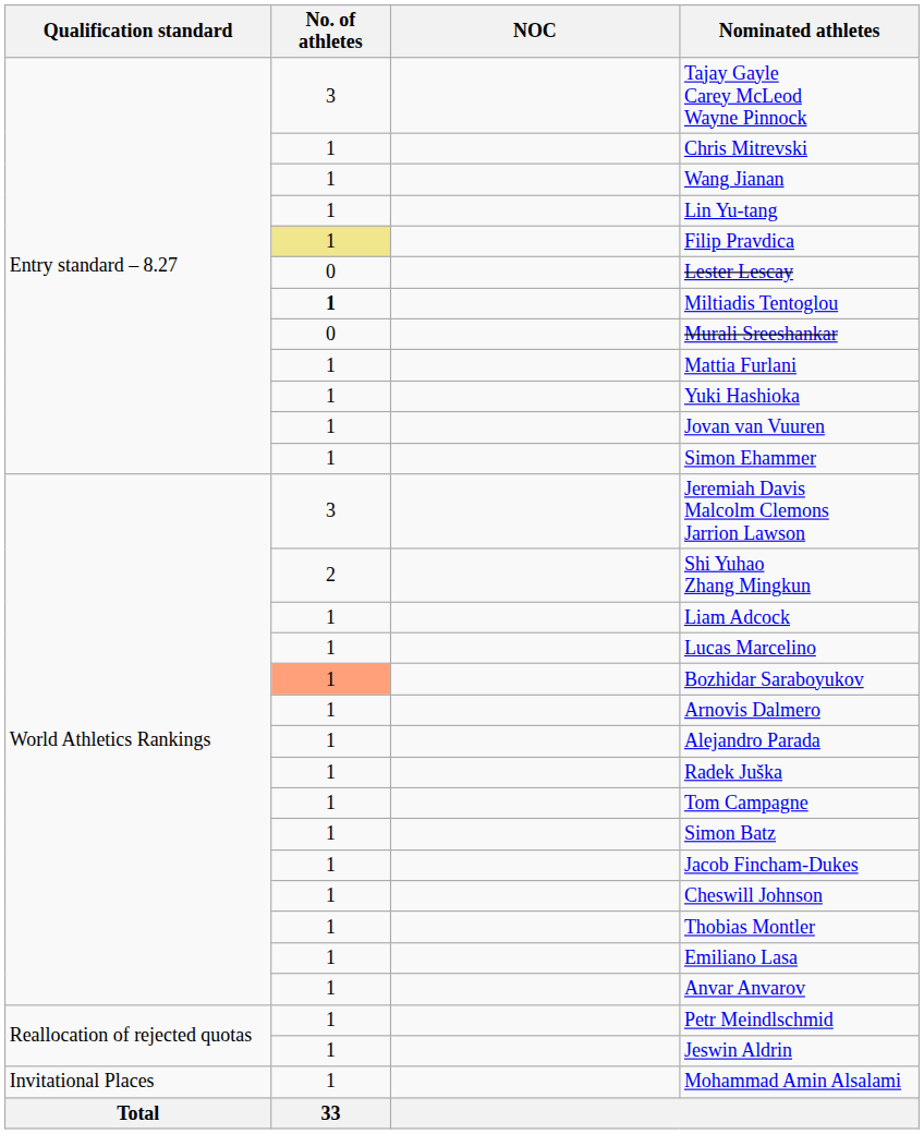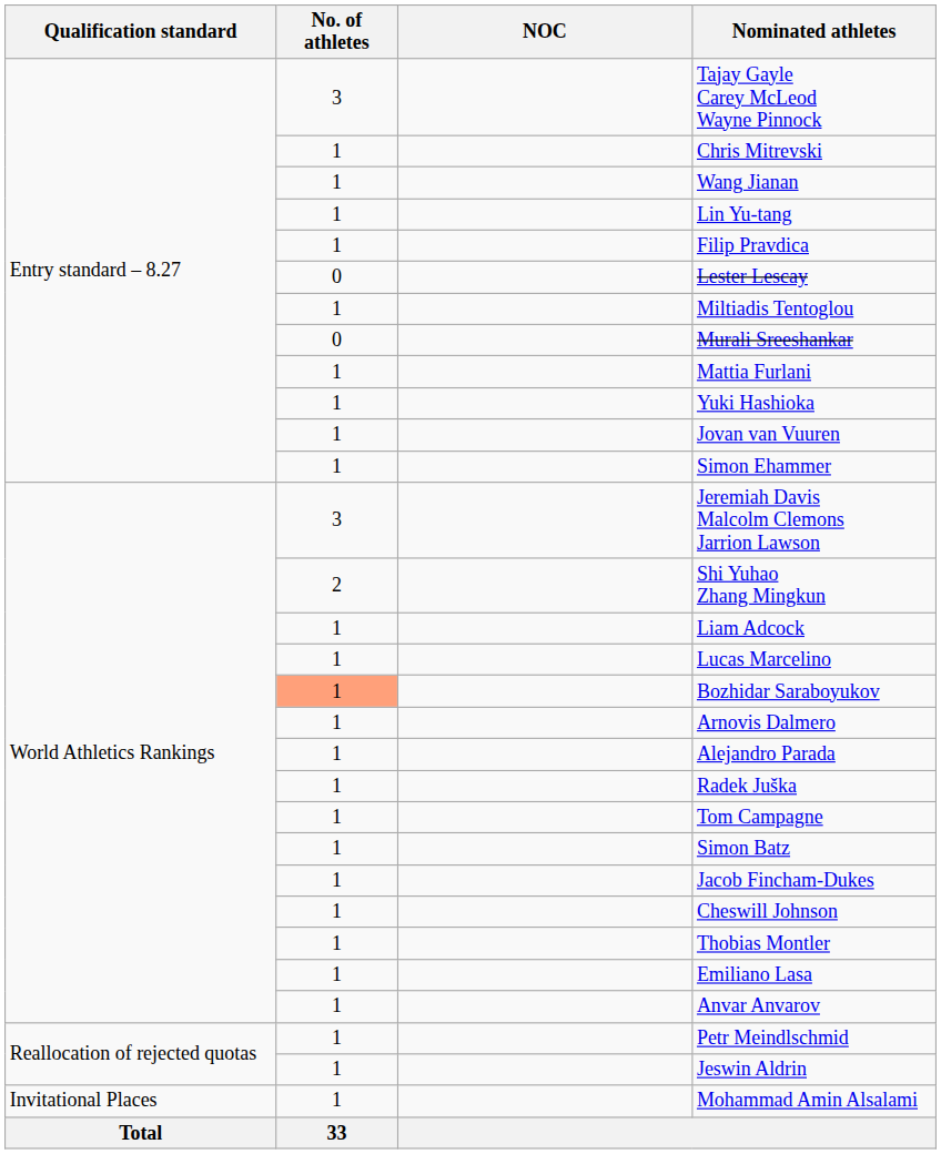Filip Pravdica | No. of athletes: khaki background -> no background
Miltiadis Tentoglou | No. of athletes: bold -> normal
